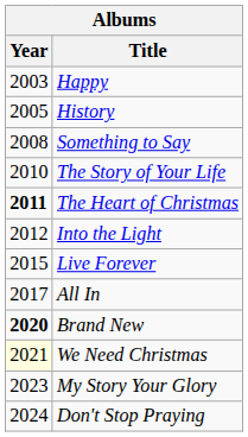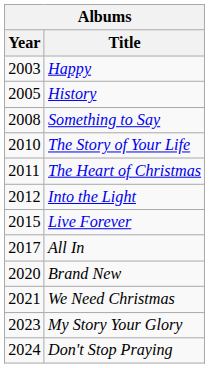The Heart of Christmas | Year: bold -> normal
Brand New | Year: bold -> normal
We Need Christmas | Year: lightyellow background -> no background
